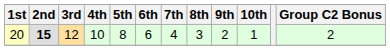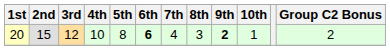20 | 2nd: bold -> normal
20 | 6th: normal -> bold
20 | 9th: normal -> bold
